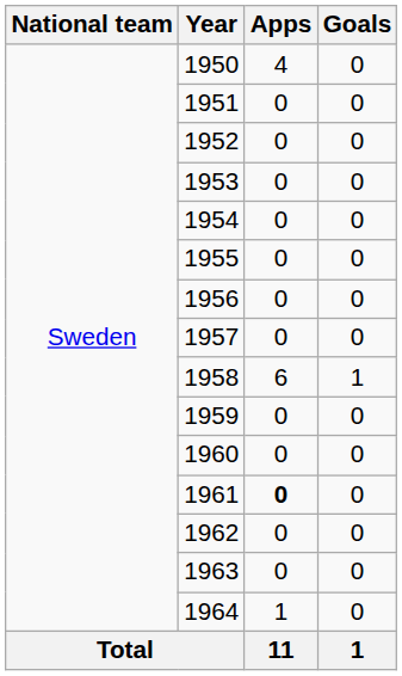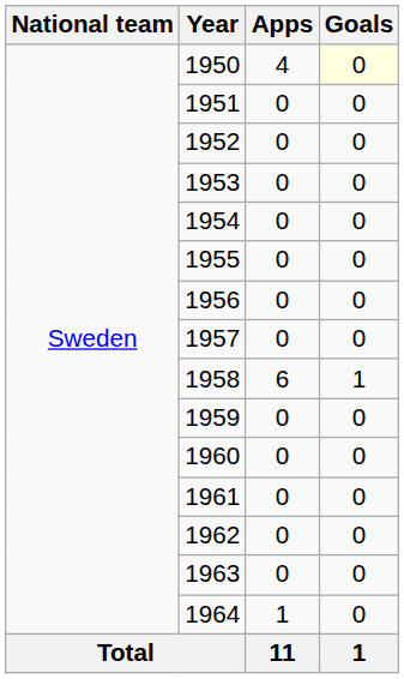1950 | Goals: no background -> lightyellow background
1961 | Apps: bold -> normal
